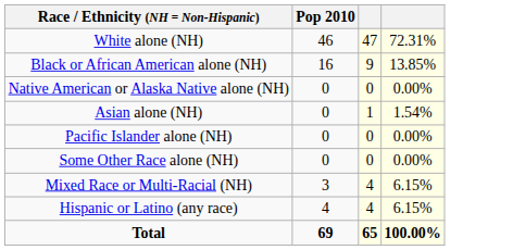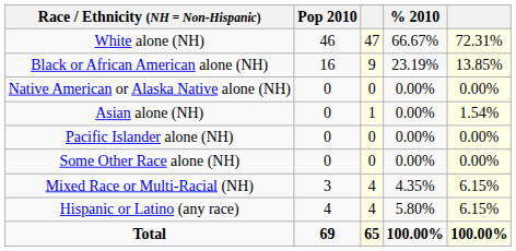+ column: % 2010 | 66.67% | 23.19% | 0.00% | 0.00% | 0.00% | 0.00% | 4.35% | 5.80% | 100.00%
